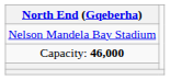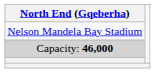Capacity: 46,000 | North End (Gqeberha): no background -> lightgrey background
